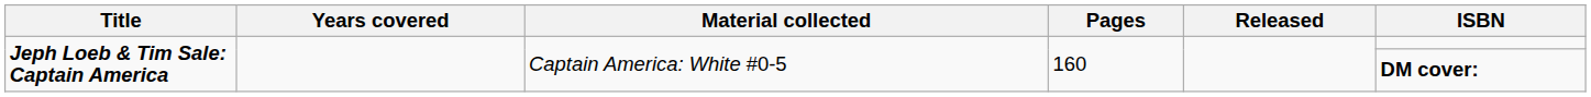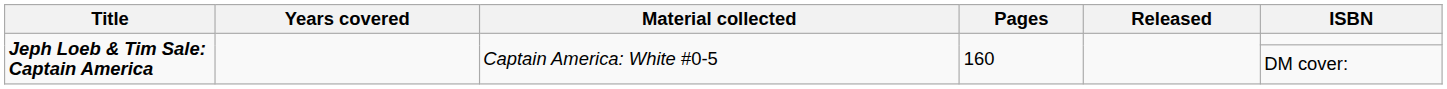row 3 | ISBN: bold -> normal
